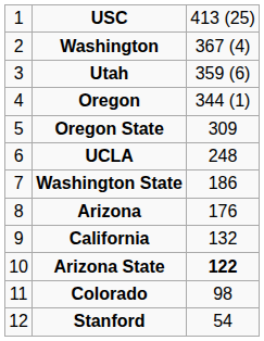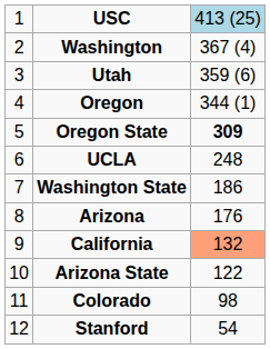USC | column 3: no background -> lightblue background
Oregon State | column 3: normal -> bold
California | column 3: no background -> lightsalmon background
Arizona State | column 3: bold -> normal
